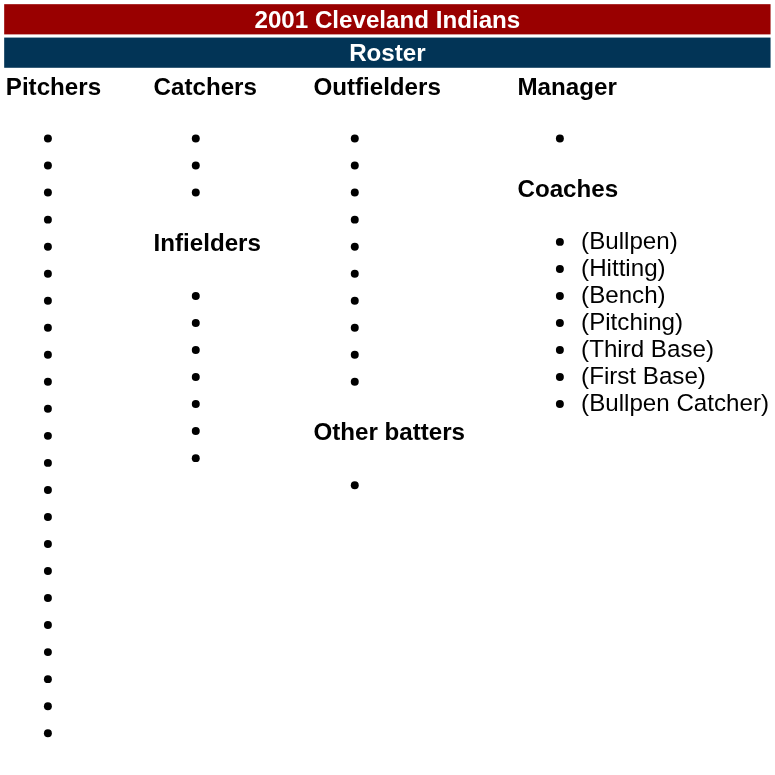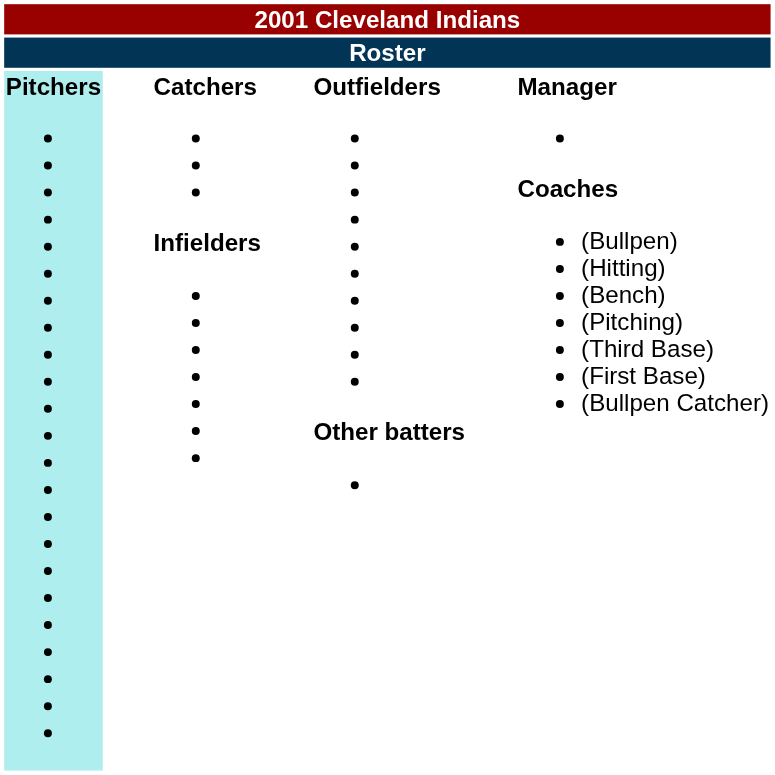Pitchers | column 1: no background -> paleturquoise background
